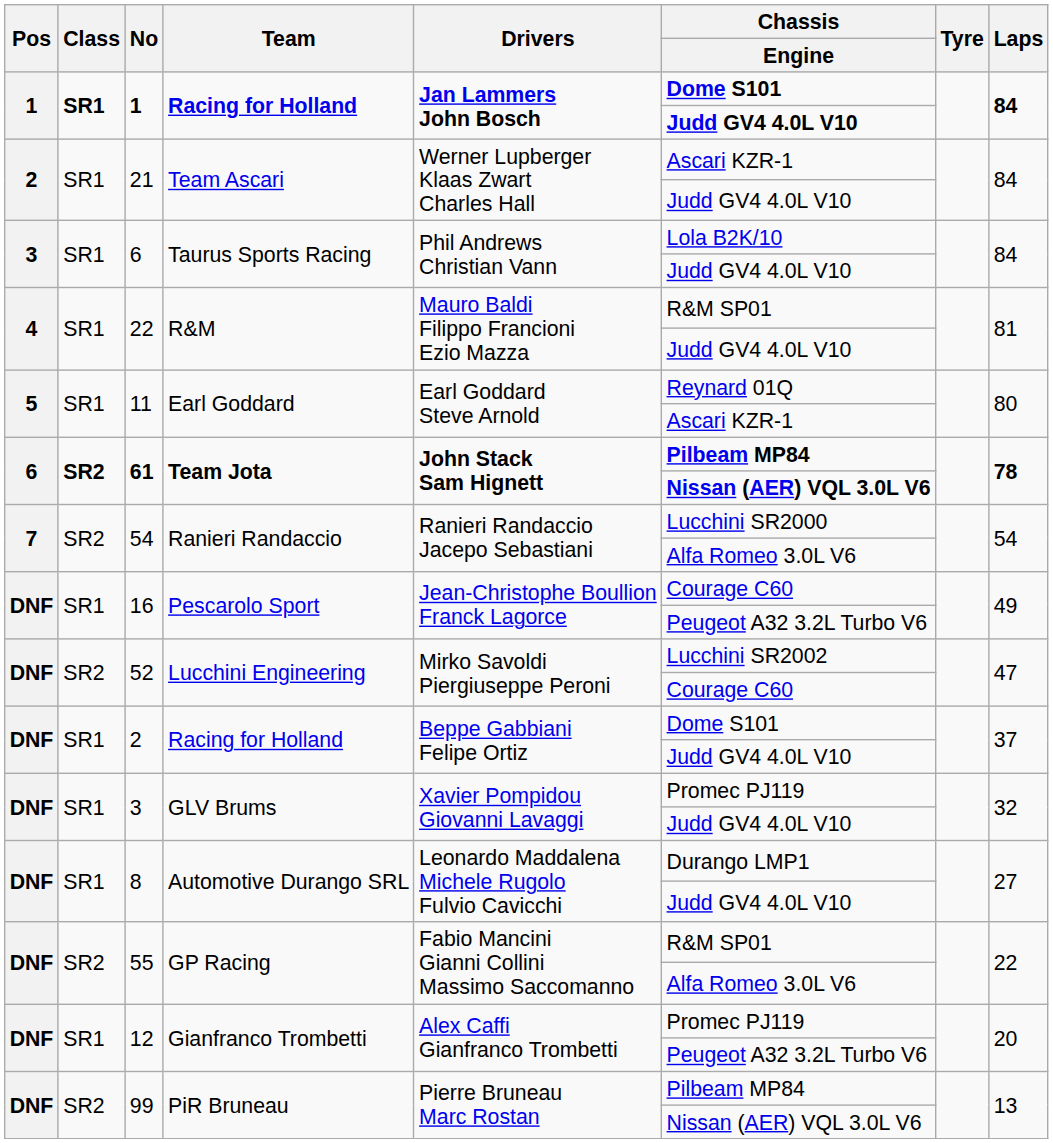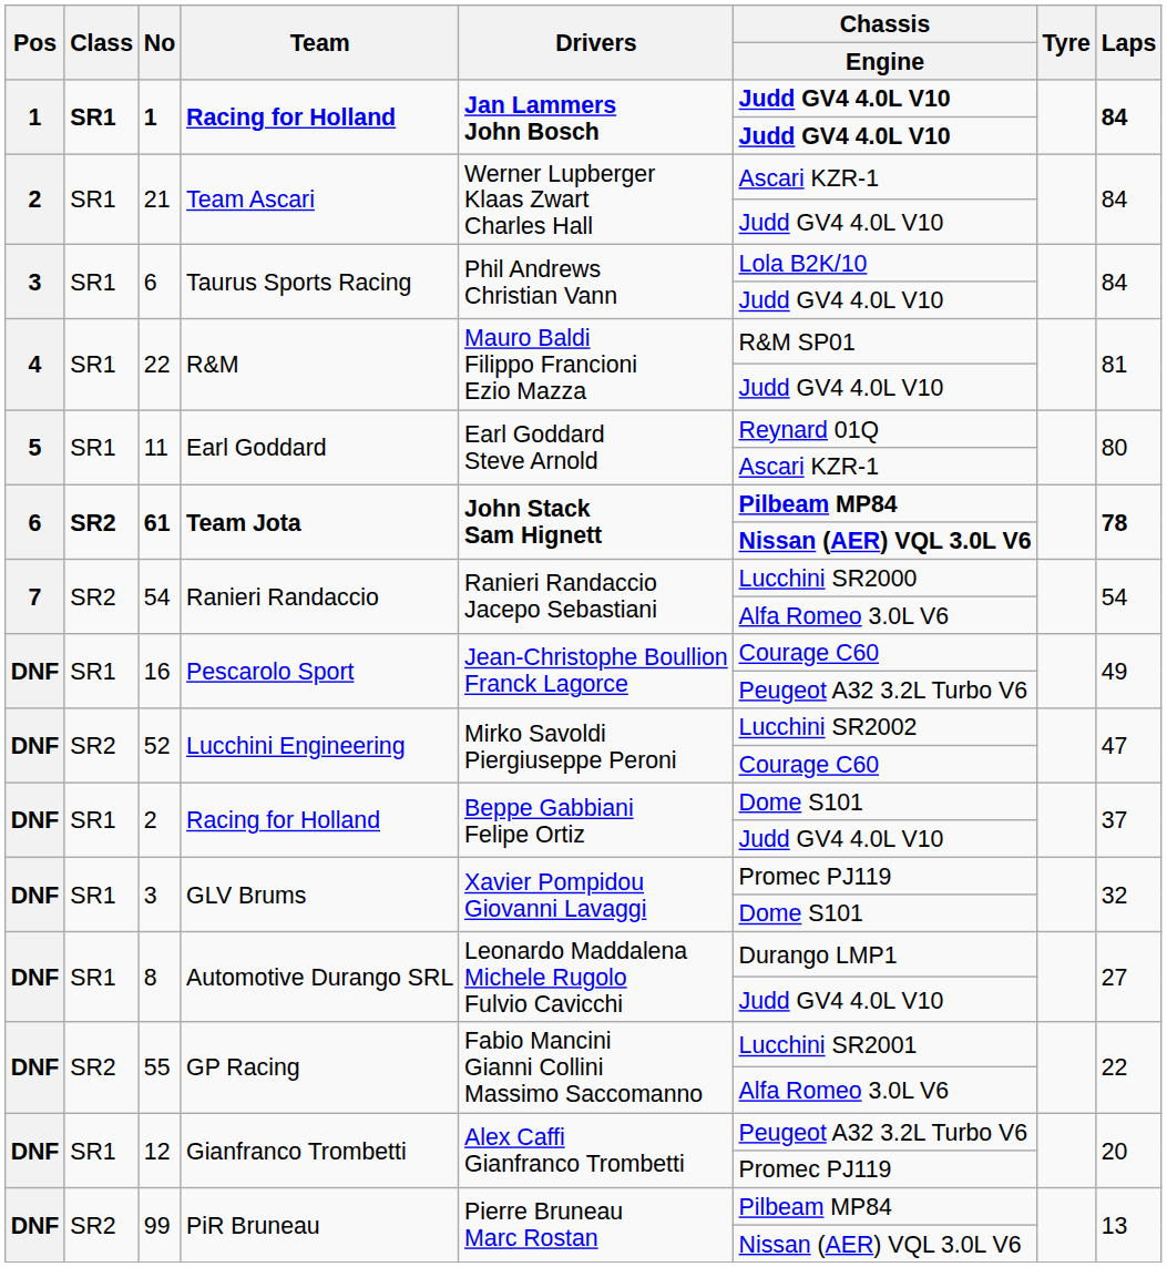row 3 | Chassis / Engine: Dome S101 -> Judd GV4 4.0L V10
row 24 | Chassis / Engine: Judd GV4 4.0L V10 -> Dome S101
row 27 | Chassis / Engine: R&M SP01 -> Lucchini SR2001
row 29 | Chassis / Engine: Promec PJ119 -> Peugeot A32 3.2L Turbo V6
row 30 | Chassis / Engine: Peugeot A32 3.2L Turbo V6 -> Promec PJ119
